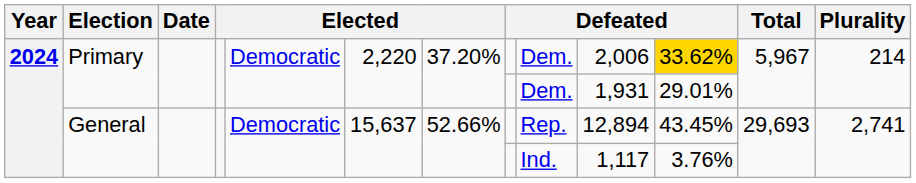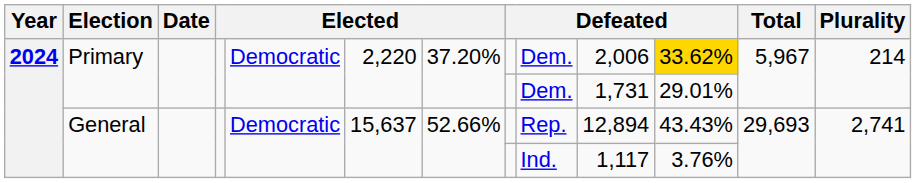row 3 | column 10: 1,931 -> 1,731
row 4 | column 11: 43.45% -> 43.43%
